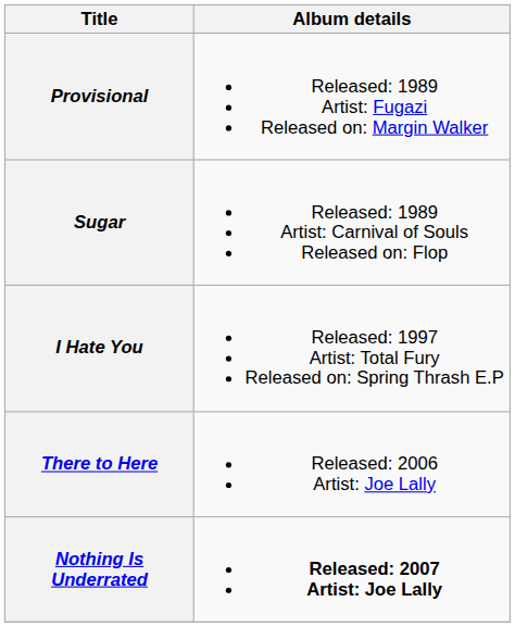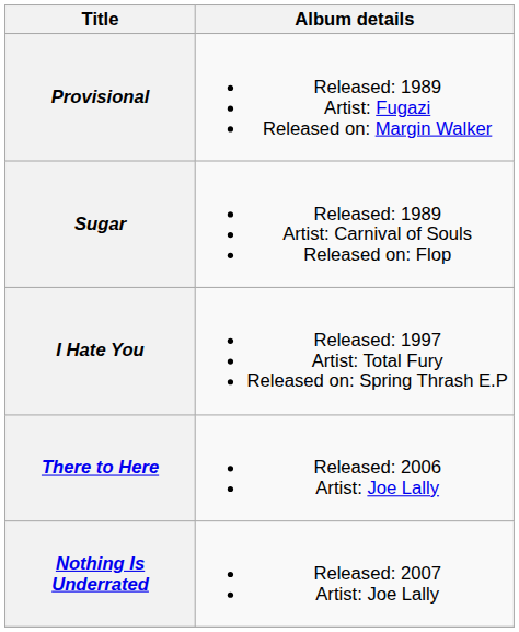Nothing Is Underrated | Album details: bold -> normal
